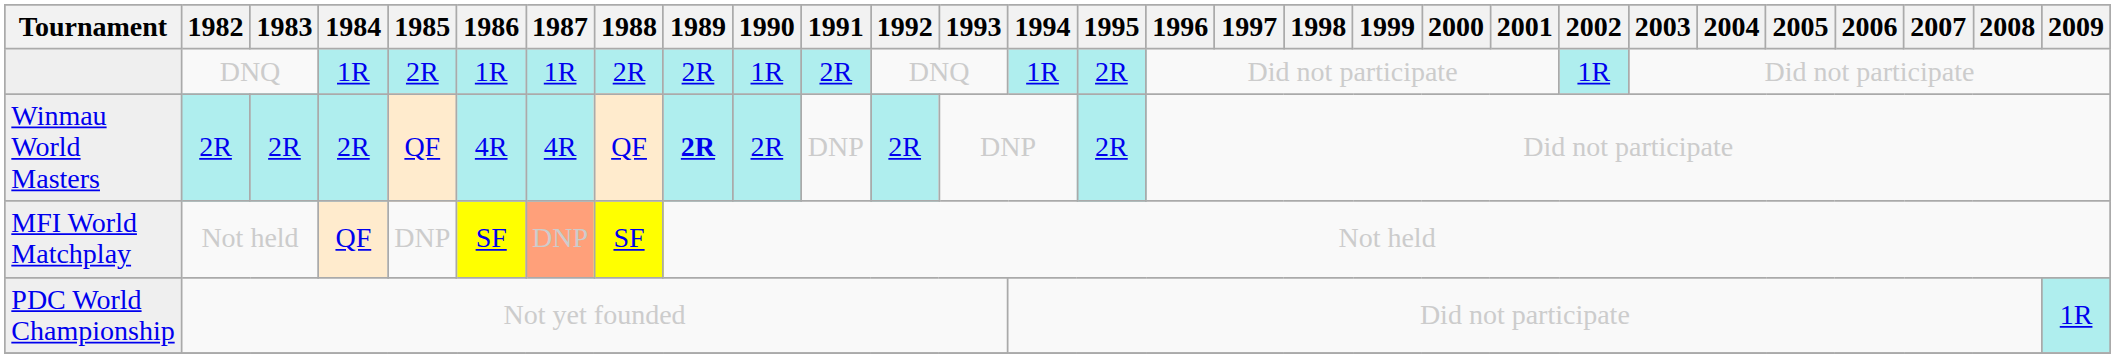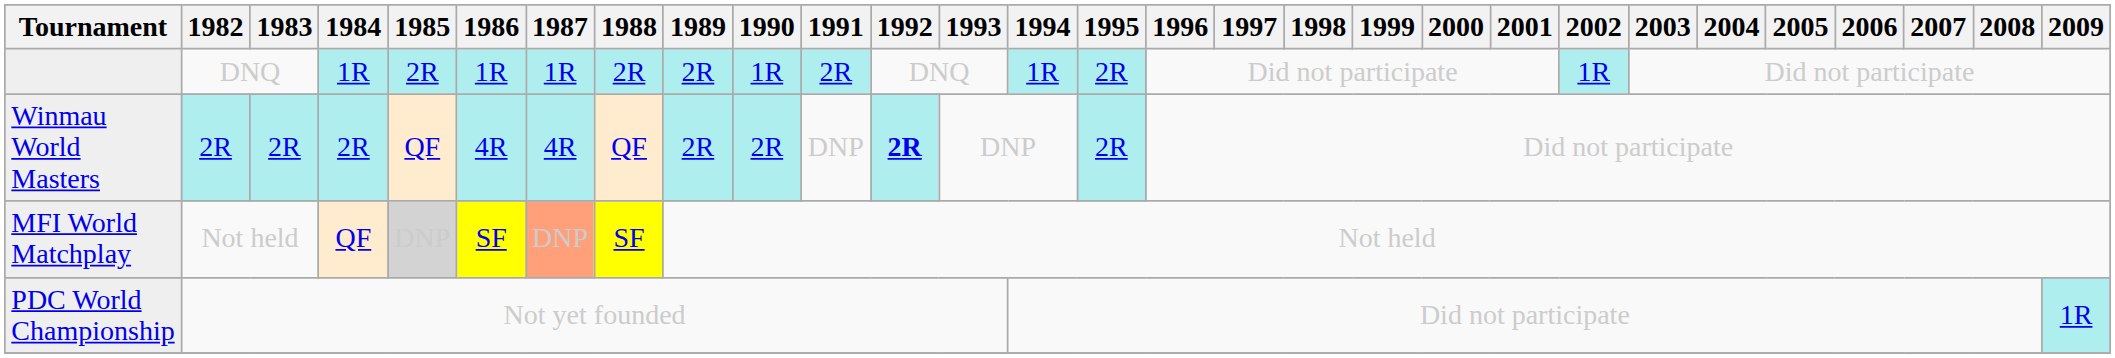Winmau World Masters | 1989: bold -> normal
Winmau World Masters | 1992: normal -> bold
MFI World Matchplay | 1985: no background -> lightgrey background
